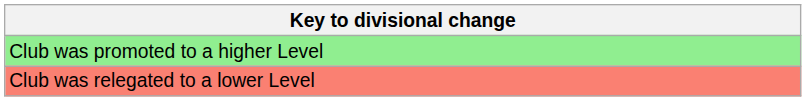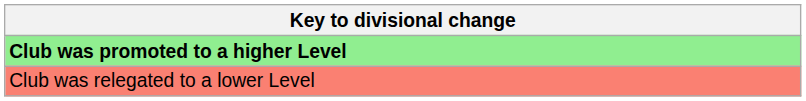row 2 | column 1: normal -> bold
